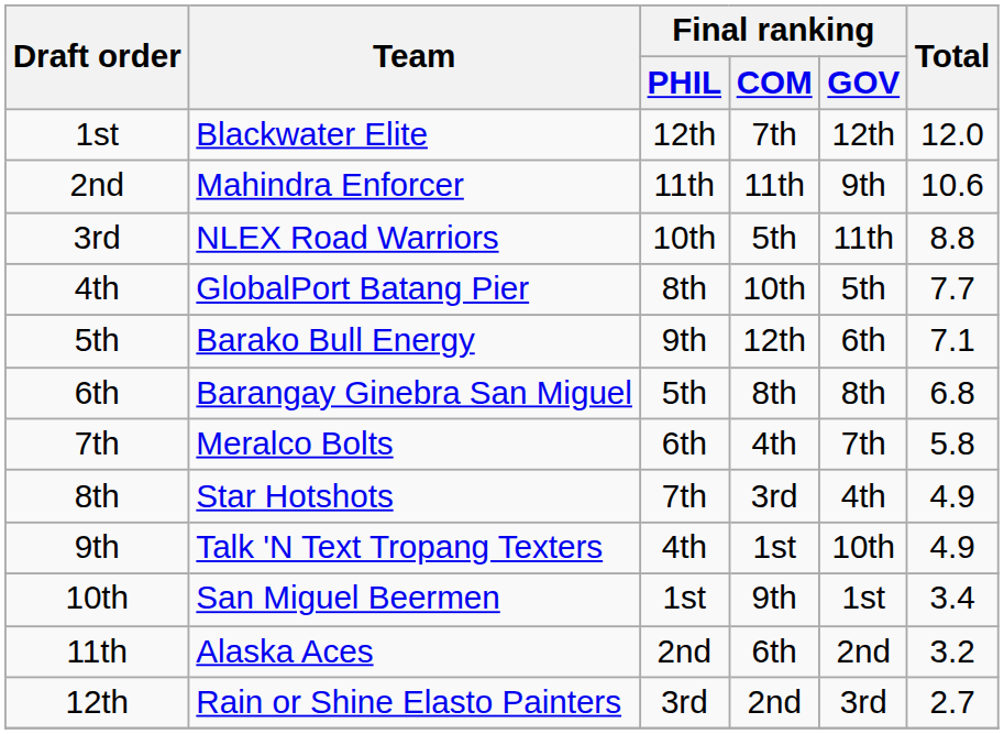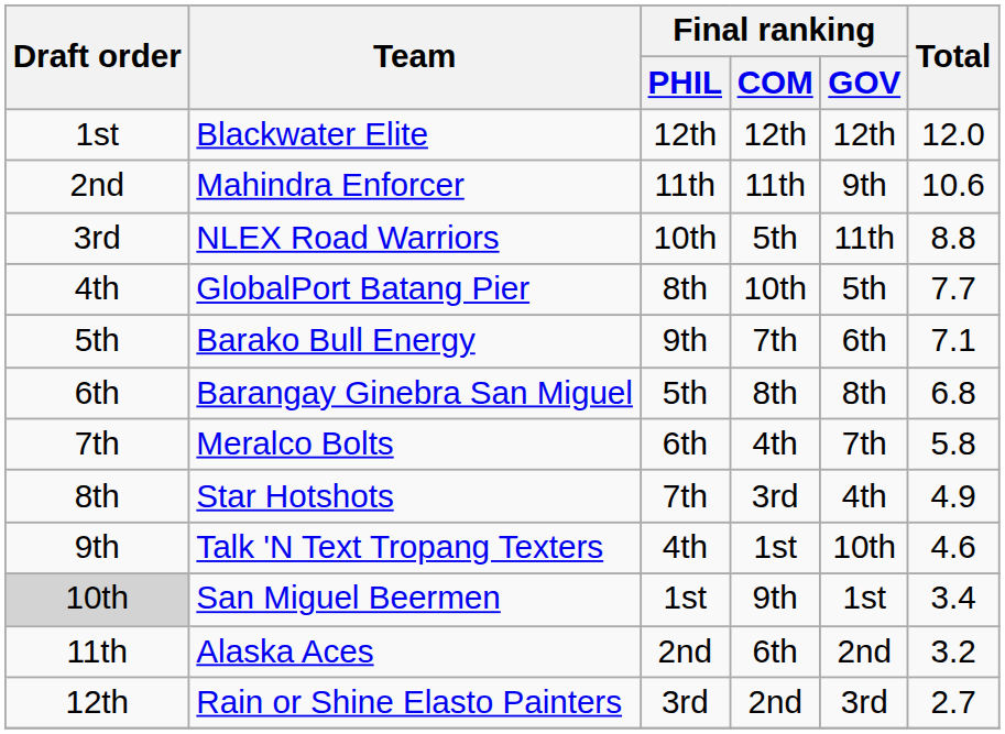row 3 | Final ranking / COM: 7th -> 12th
row 7 | Final ranking / COM: 12th -> 7th
row 11 | Total: 4.9 -> 4.6
row 12 | Draft order: no background -> lightgrey background
